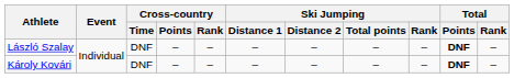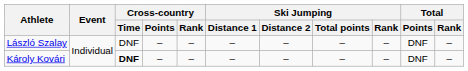László Szalay | Total / Points: bold -> normal
Károly Kovári | Cross-country / Time: normal -> bold
Károly Kovári | Total / Points: bold -> normal
